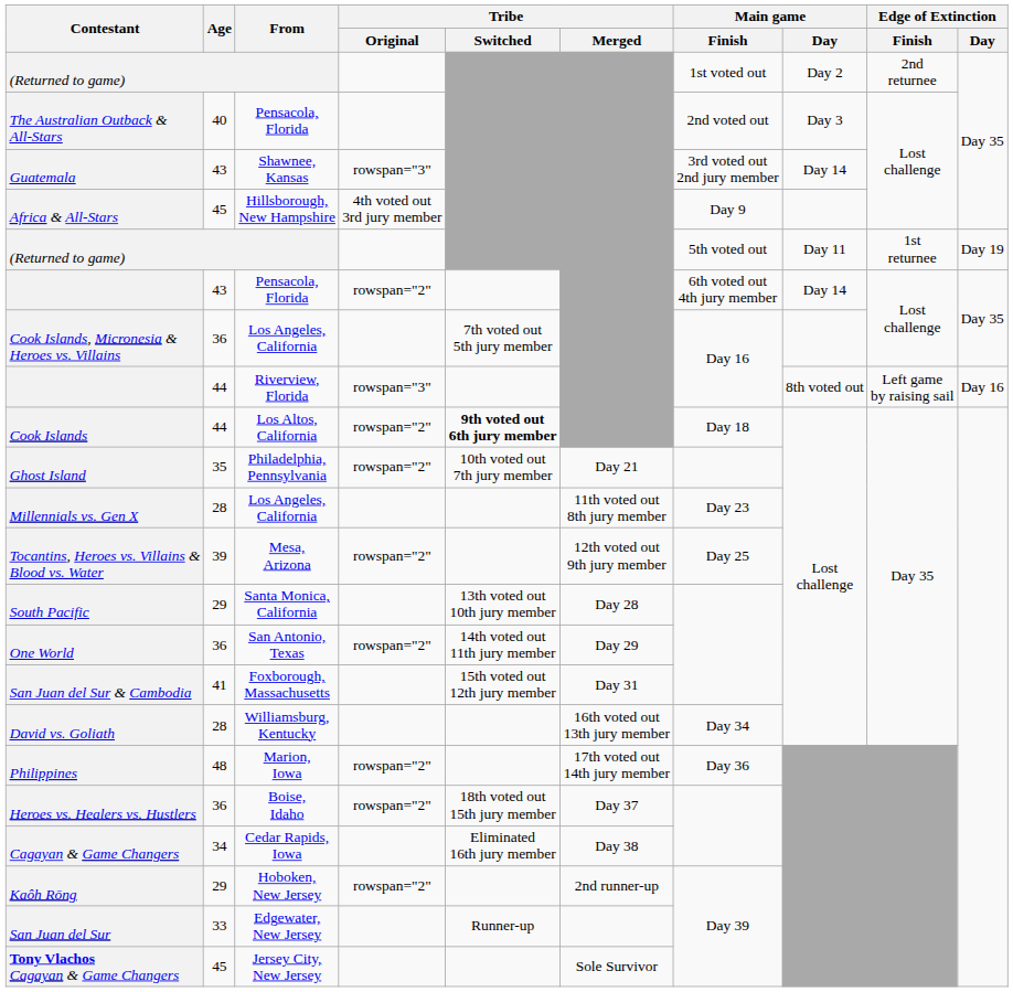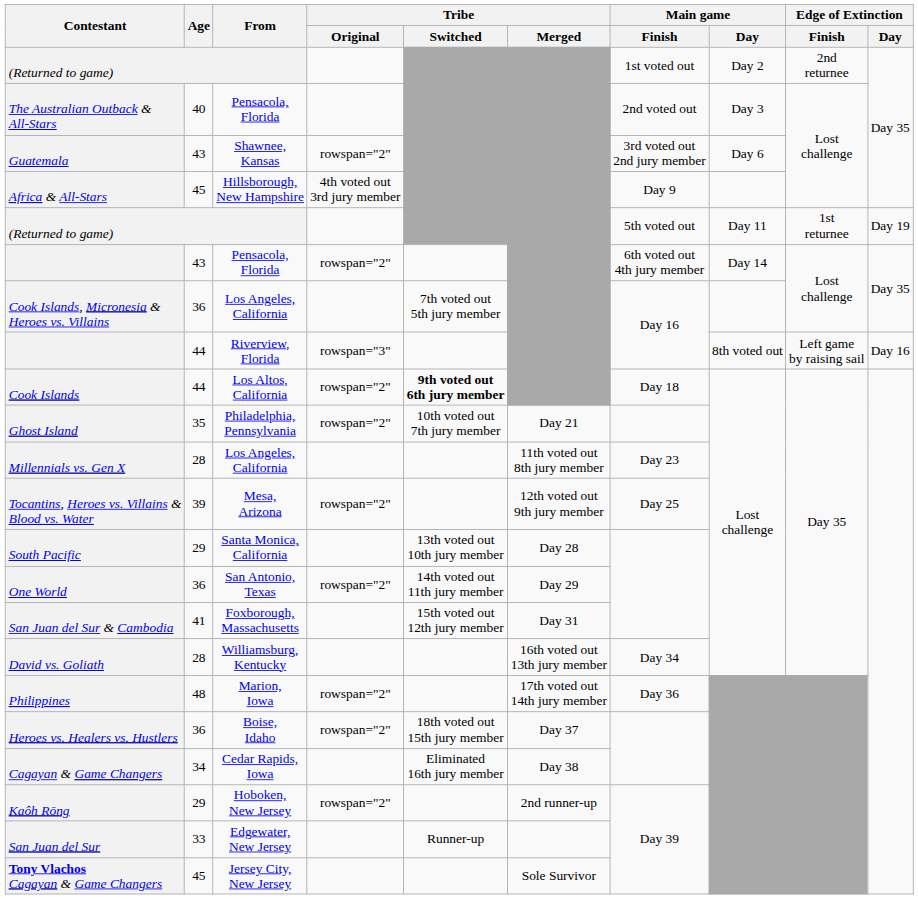Guatemala | Tribe / Original: rowspan="3" -> rowspan="2"
Guatemala | Main game / Day: Day 14 -> Day 6
